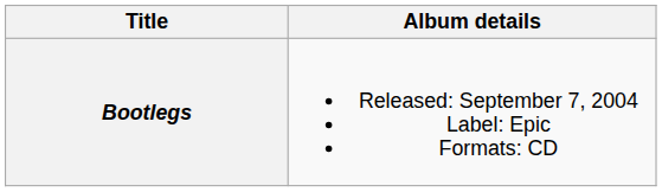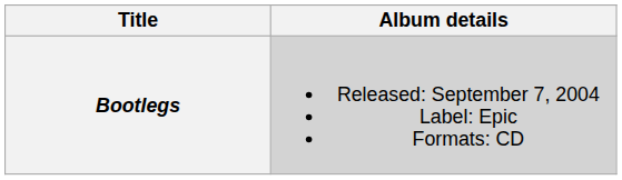Bootlegs | Album details: no background -> lightgrey background
